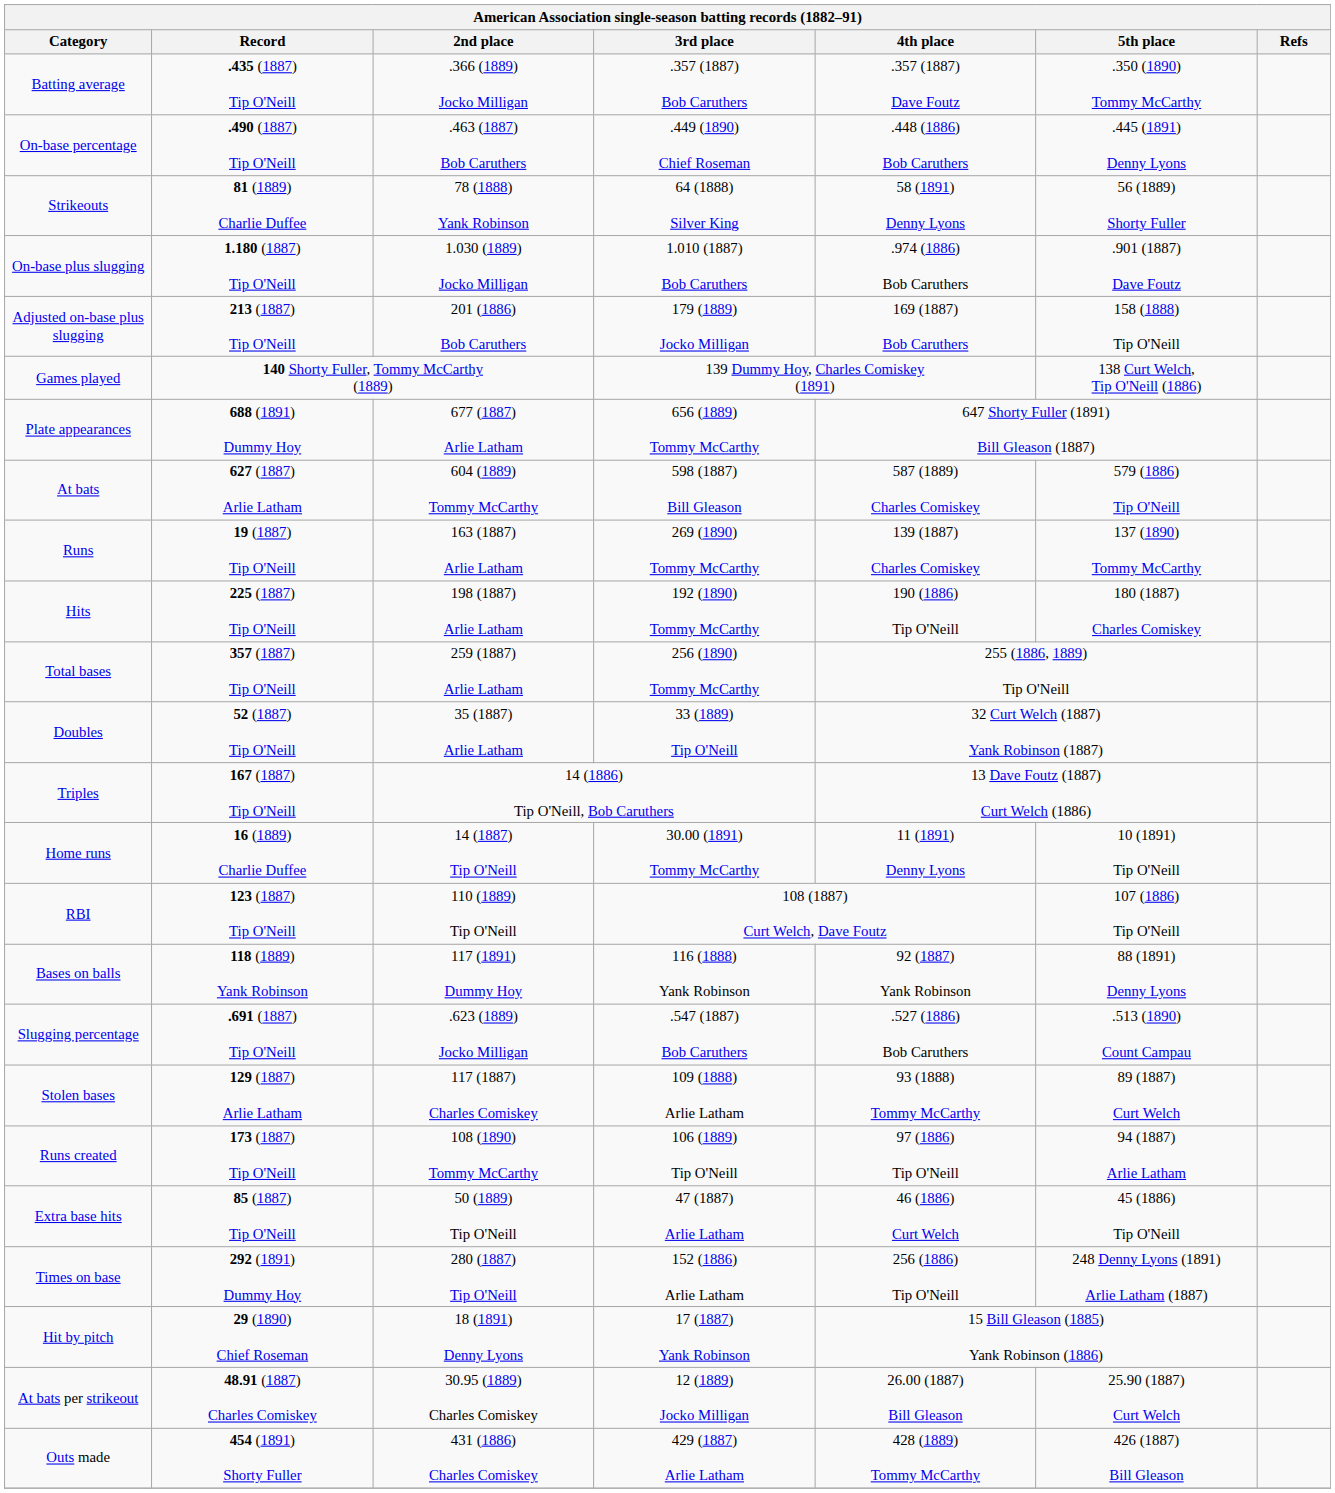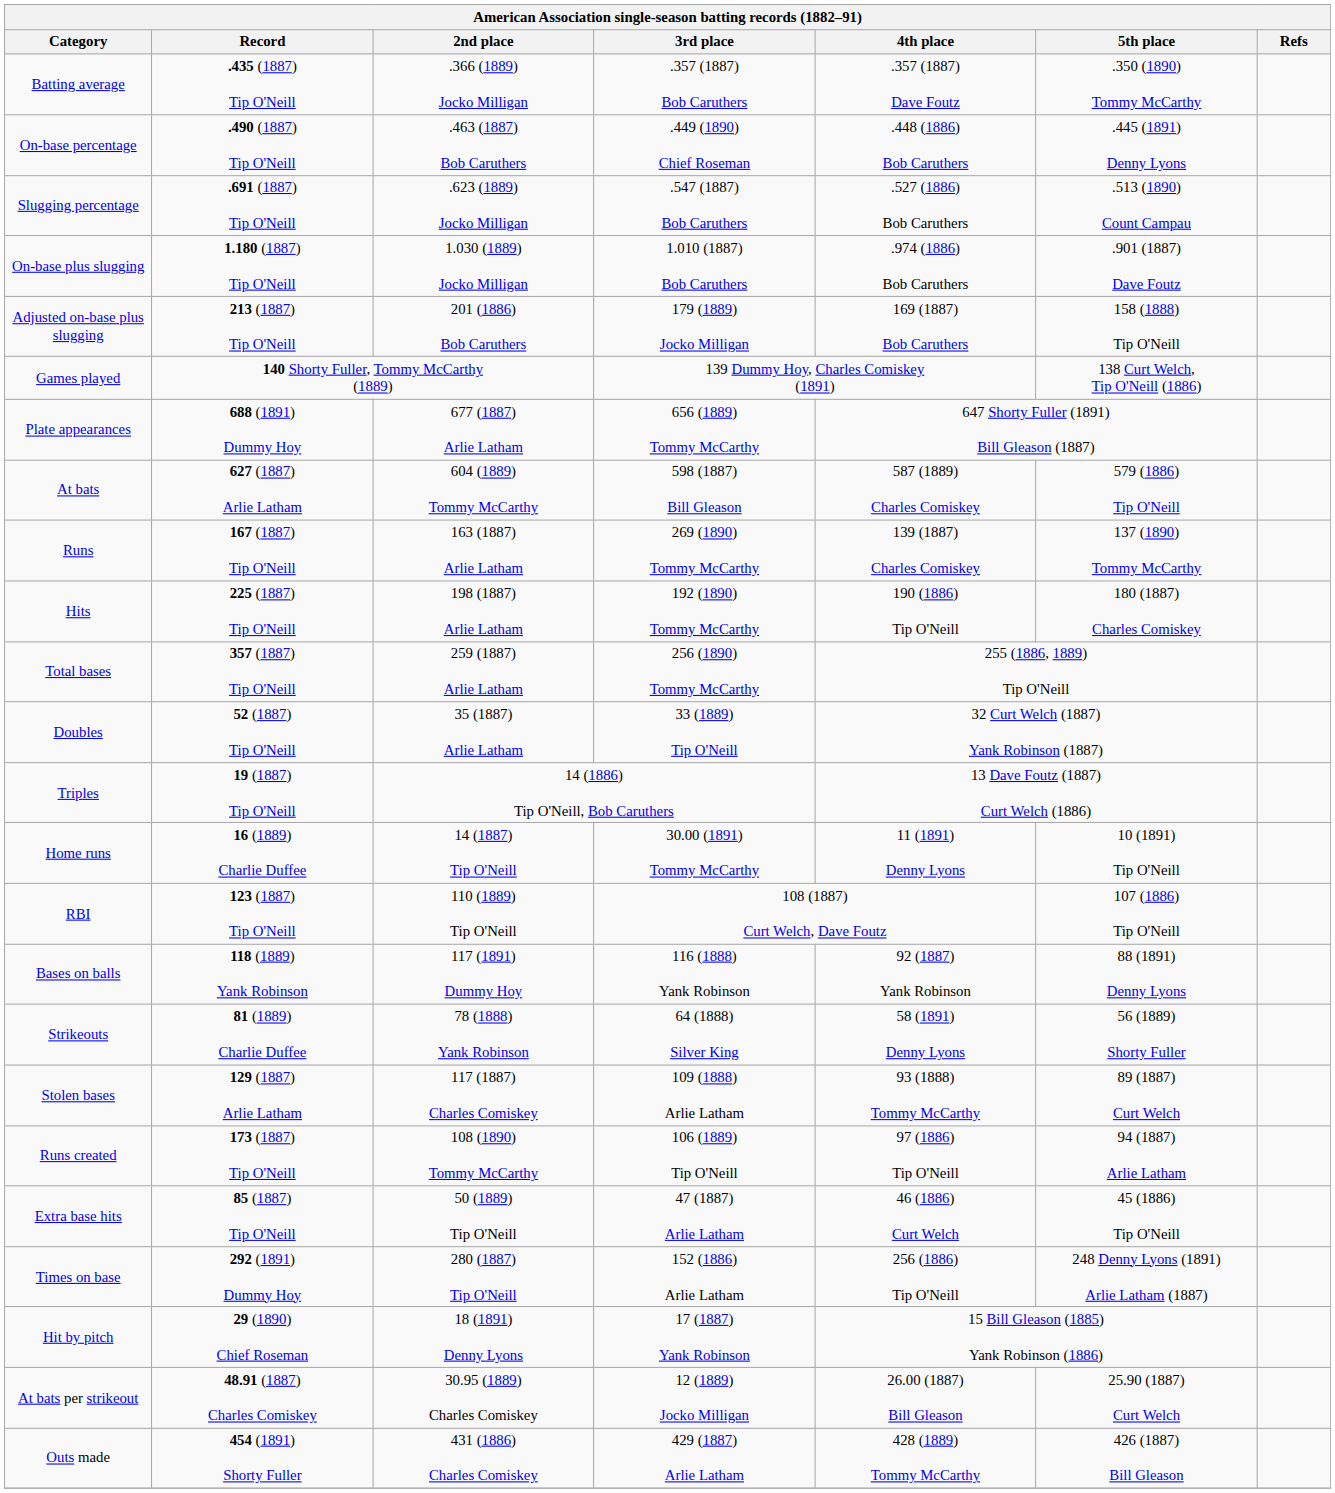rows swapped: Slugging percentage <-> Strikeouts
Runs | Record: 19 (1887) Tip O'Neill -> 167 (1887) Tip O'Neill
Triples | Record: 167 (1887) Tip O'Neill -> 19 (1887) Tip O'Neill
